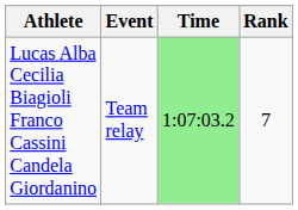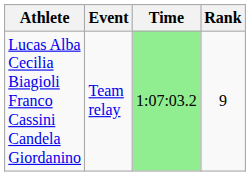row 2 | Rank: 7 -> 9
